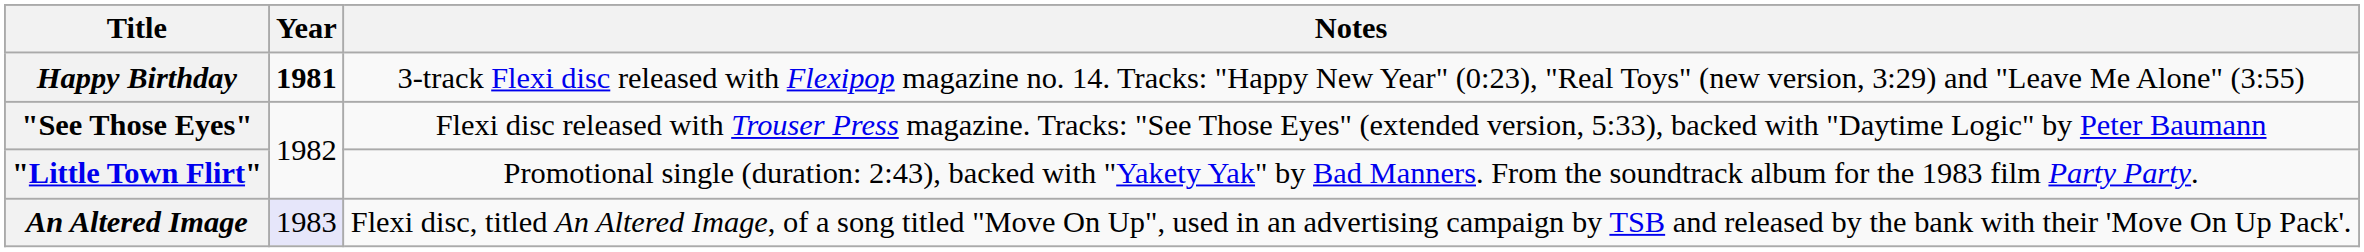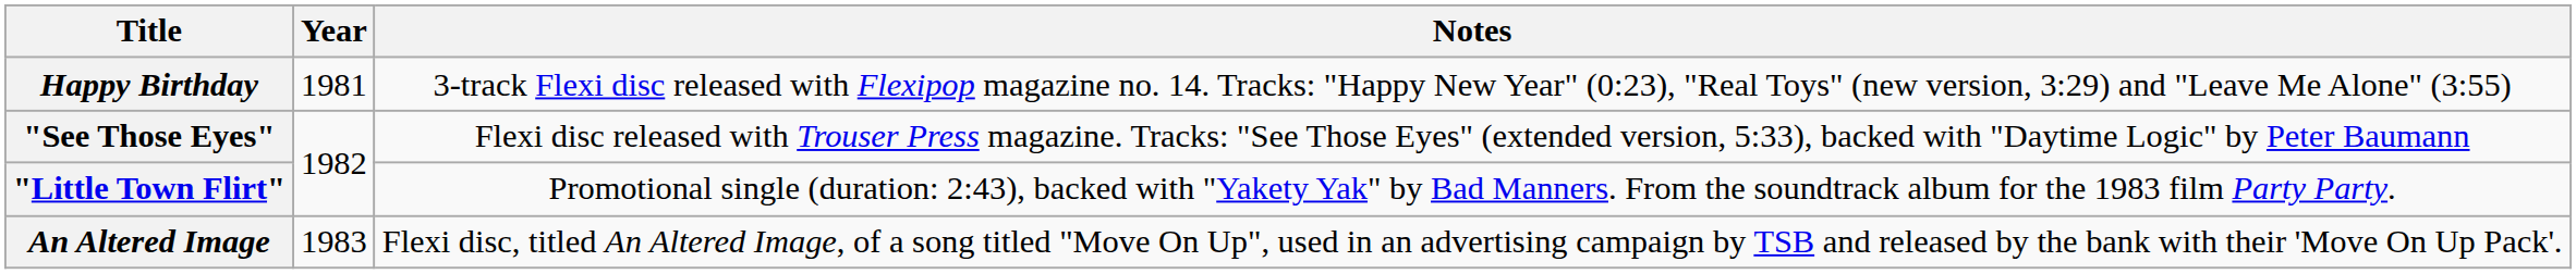Happy Birthday | Year: bold -> normal
An Altered Image | Year: lavender background -> no background
